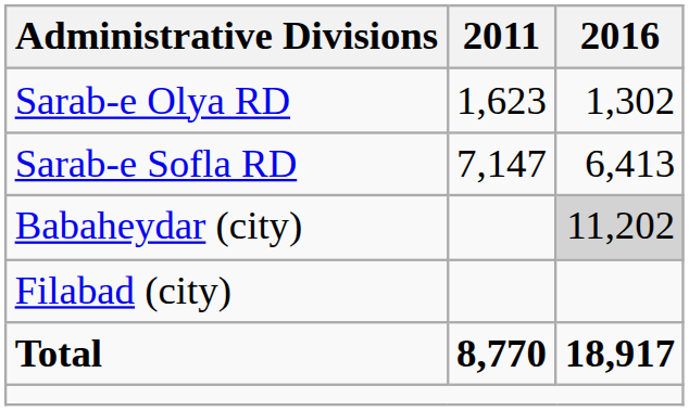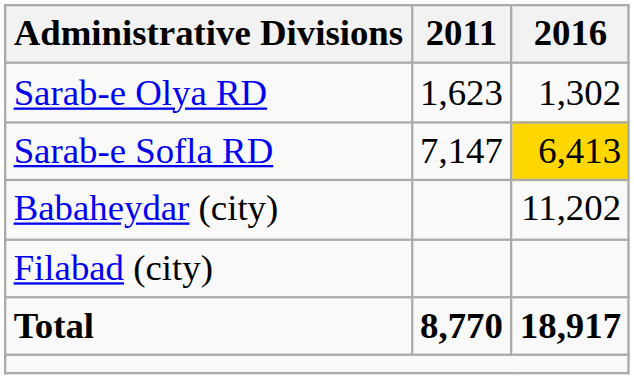Sarab-e Sofla RD | 2016: no background -> gold background
Babaheydar (city) | 2016: lightgrey background -> no background
